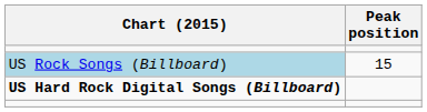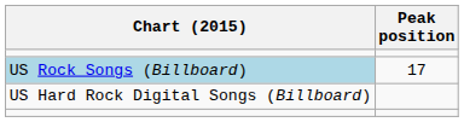row 3 | Peak position: 15 -> 17
row 4 | Chart (2015): bold -> normal
